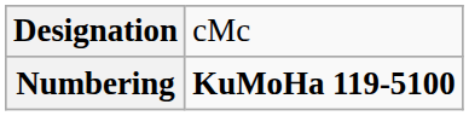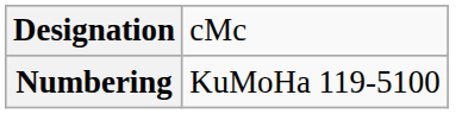Numbering | column 2: bold -> normal
